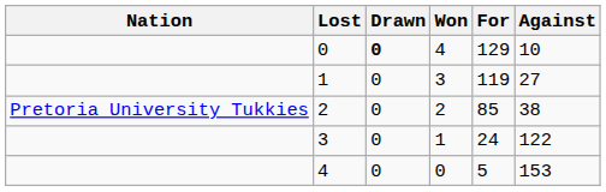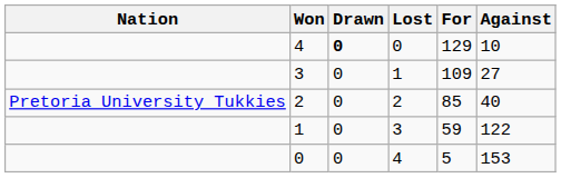columns swapped: Won <-> Lost
row 3 | For: 119 -> 109
row 4 | Against: 38 -> 40
row 5 | For: 24 -> 59
